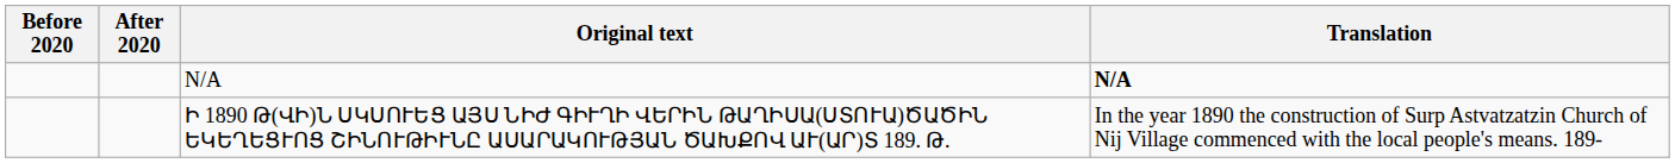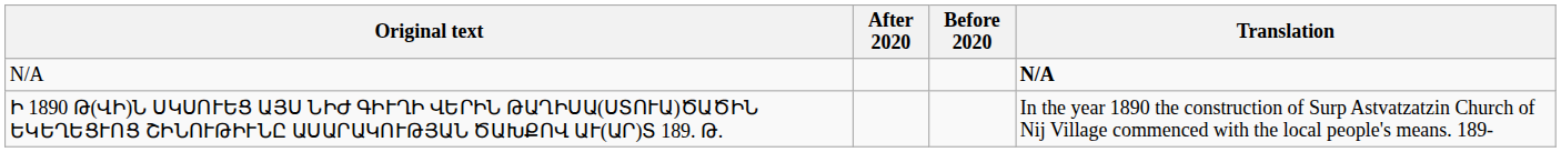columns swapped: Before 2020 <-> Original text
